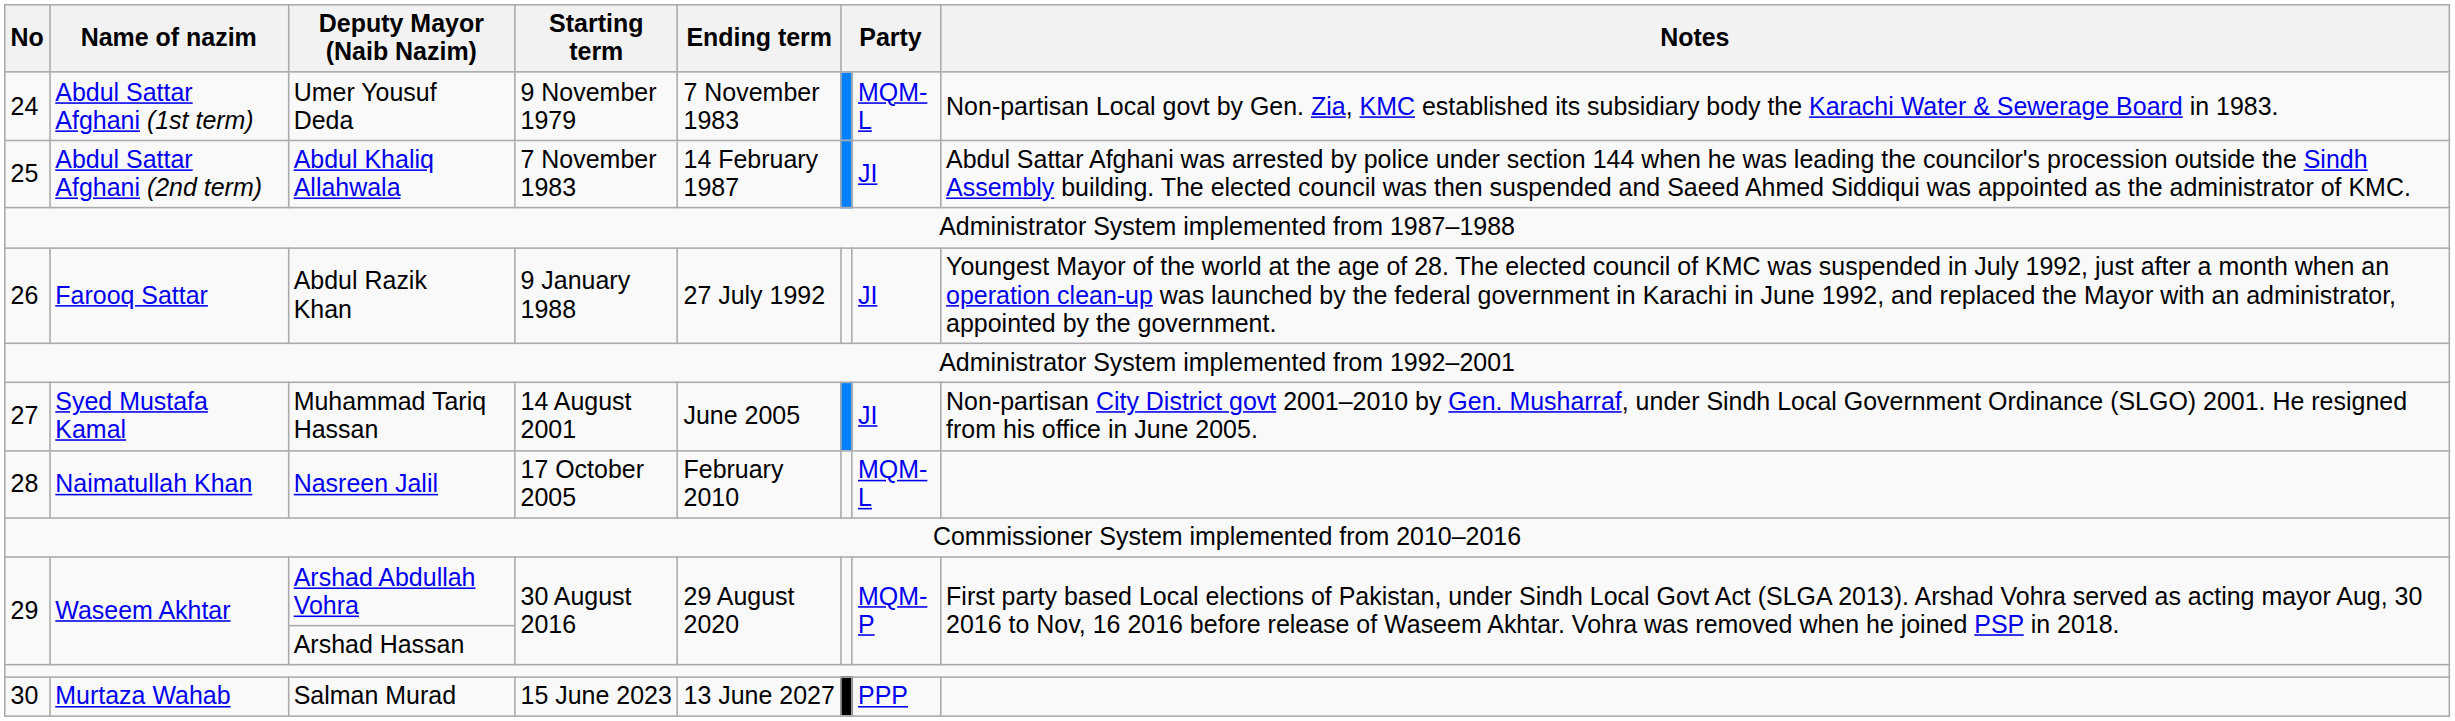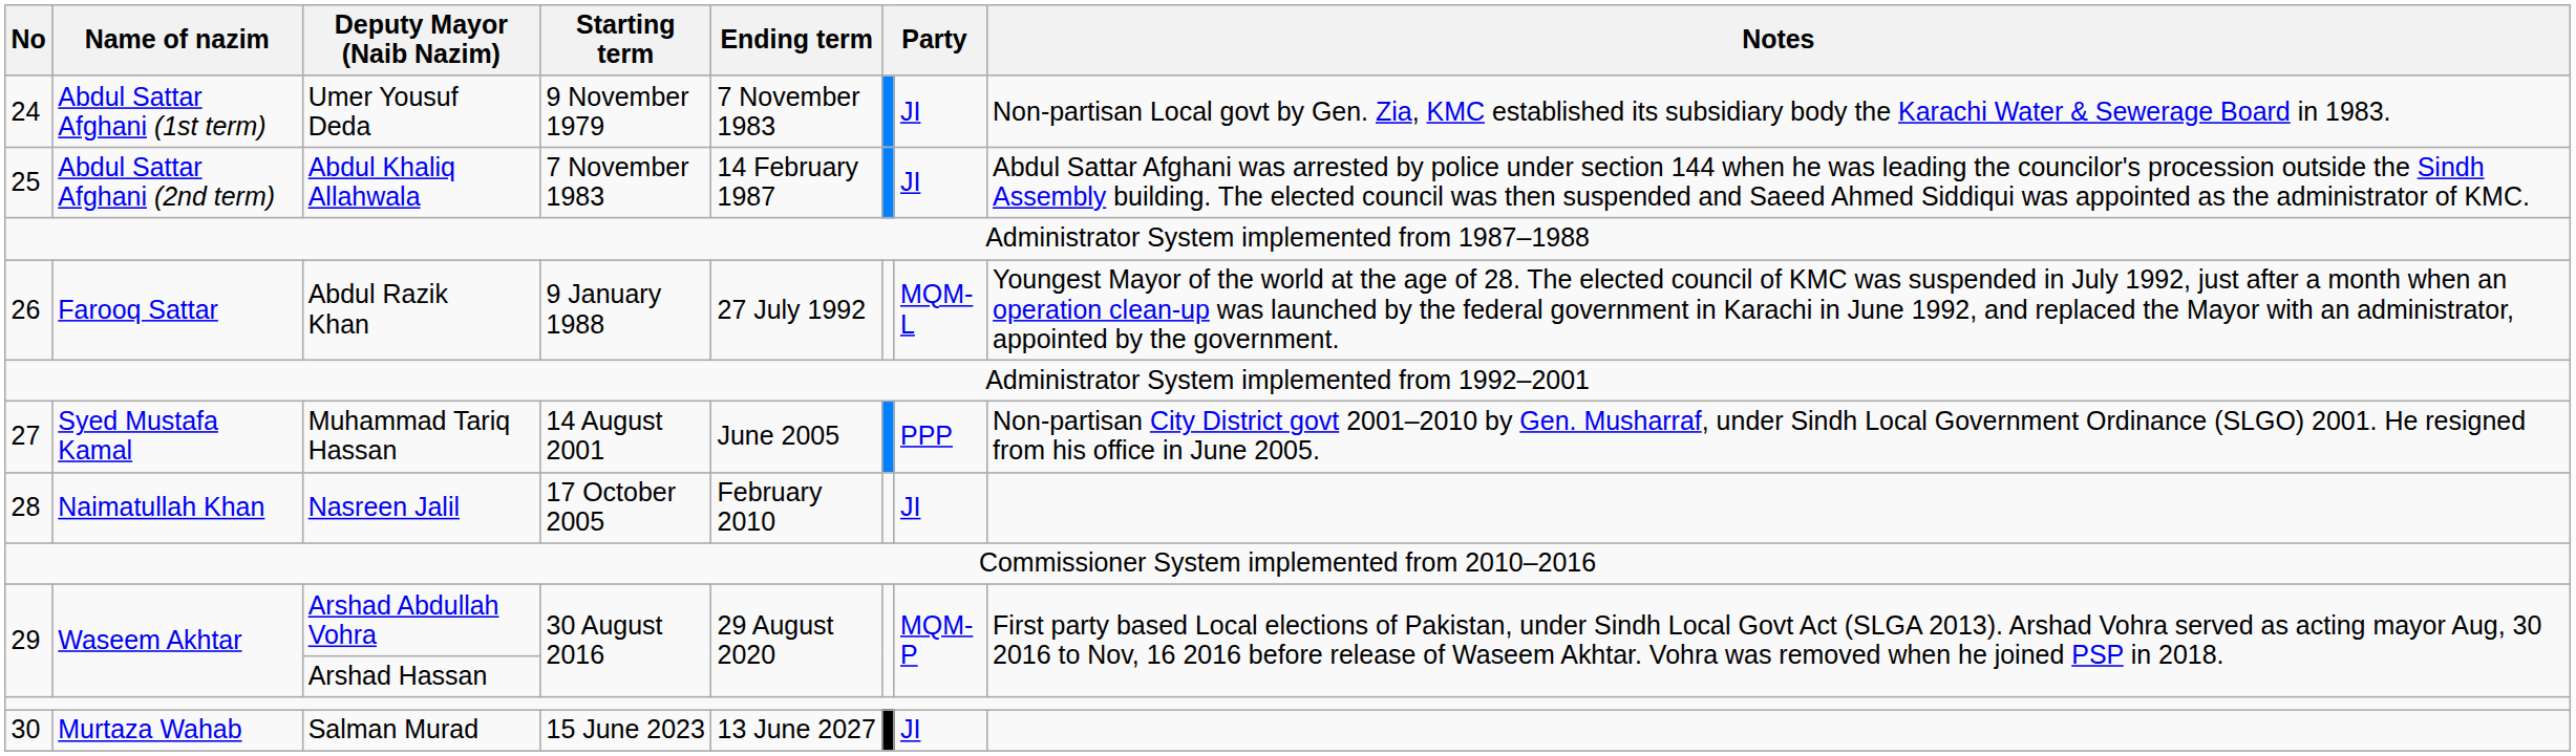Umer Yousuf Deda | column 7: MQM-L -> JI
Abdul Razik Khan | column 7: JI -> MQM-L
Muhammad Tariq Hassan | column 7: JI -> PPP
Nasreen Jalil | column 7: MQM-L -> JI
Salman Murad | column 7: PPP -> JI
